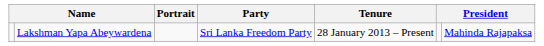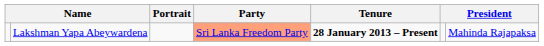Lakshman Yapa Abeywardena | Party: no background -> lightsalmon background
Lakshman Yapa Abeywardena | Tenure: normal -> bold
